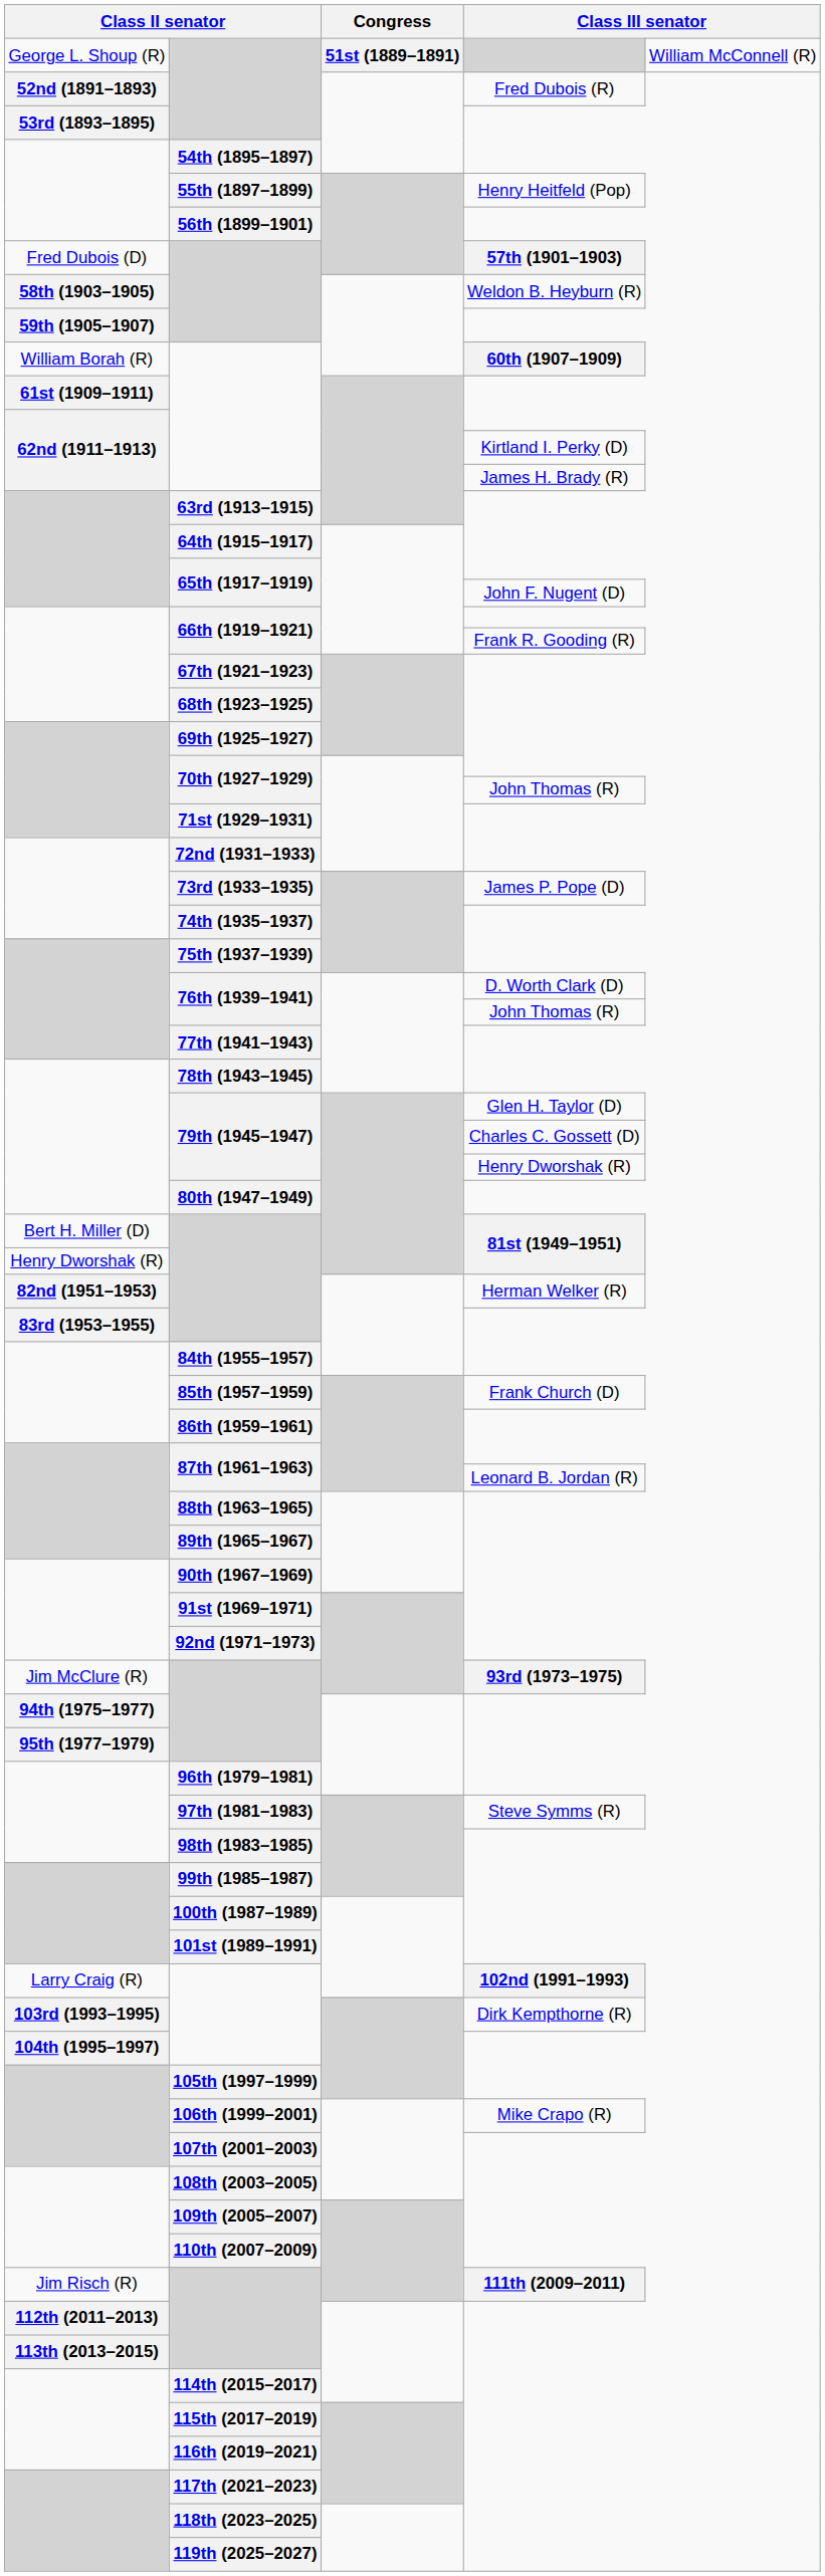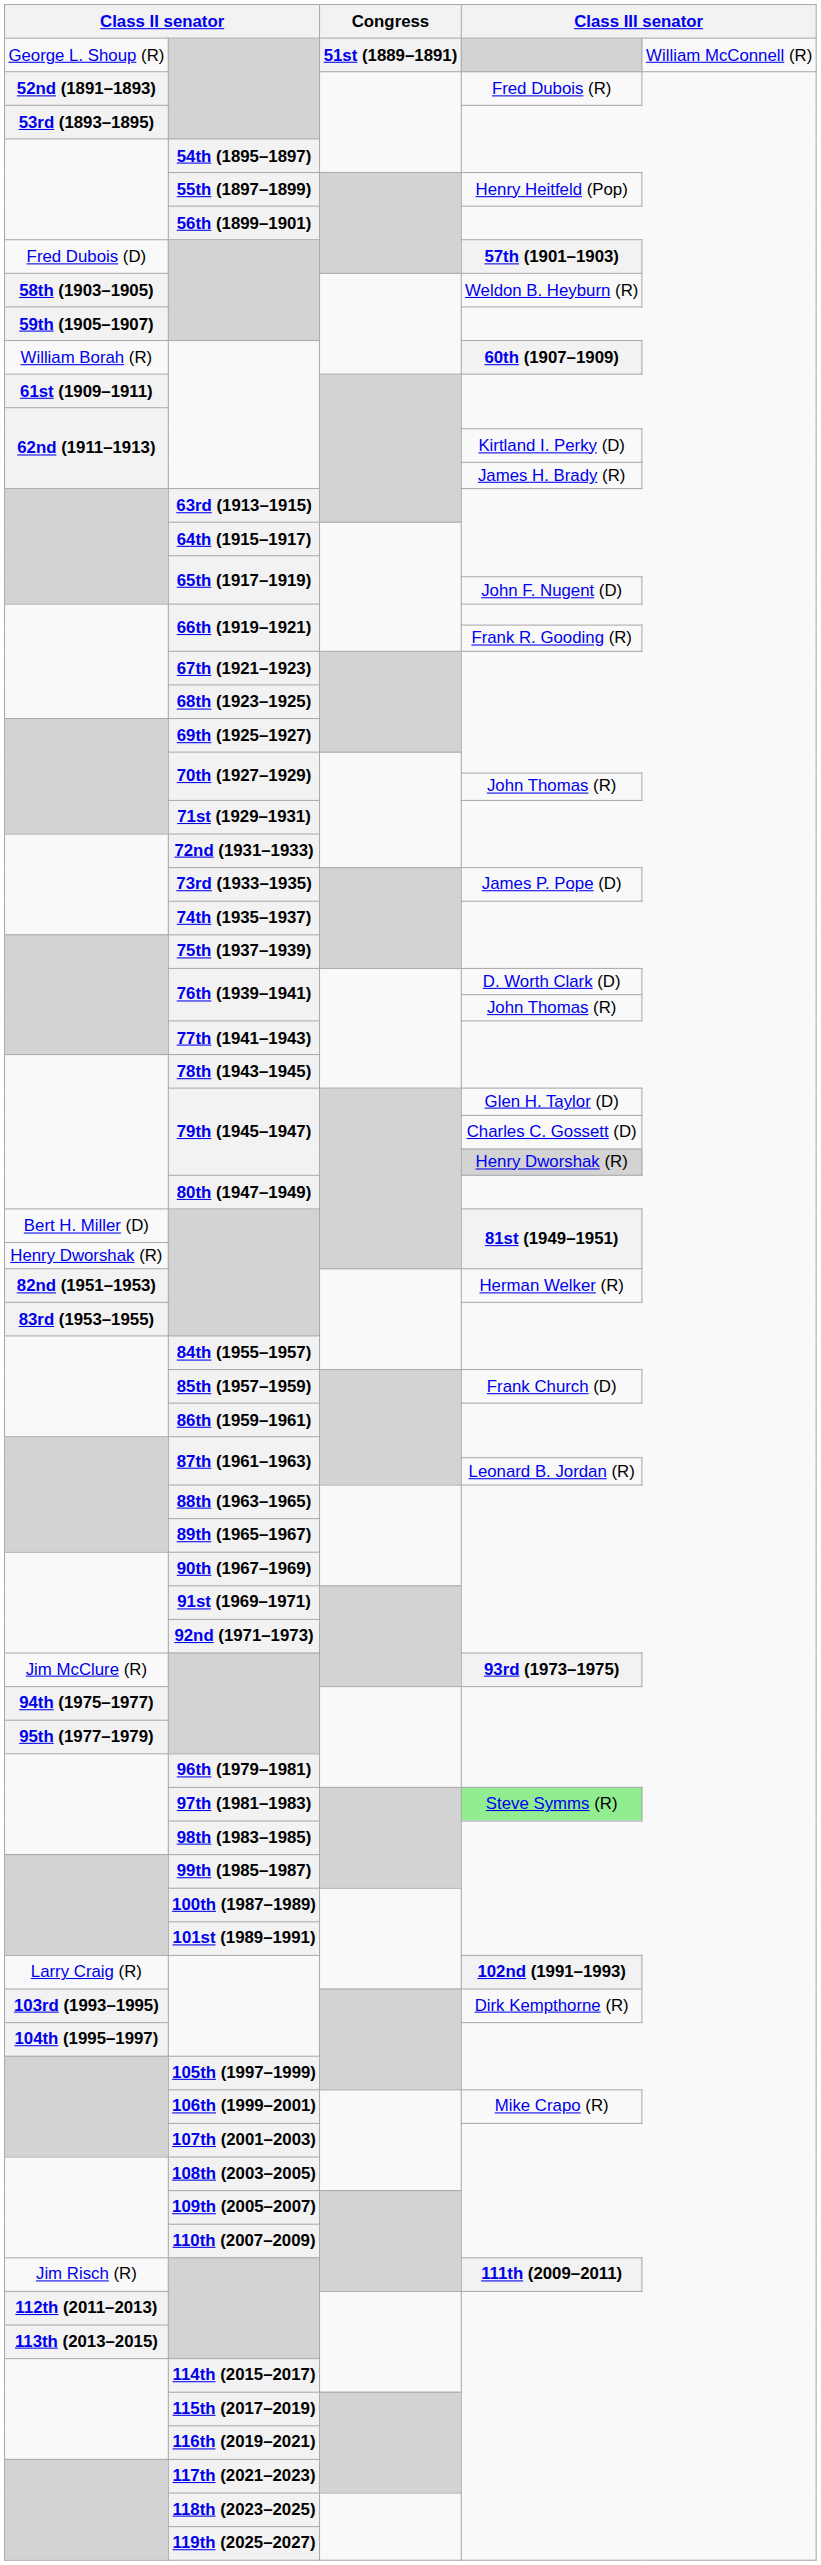79th (1945–1947) / Henry Dworshak (R) | column 4: no background -> lightgrey background
97th (1981–1983) | column 4: no background -> lightgreen background
